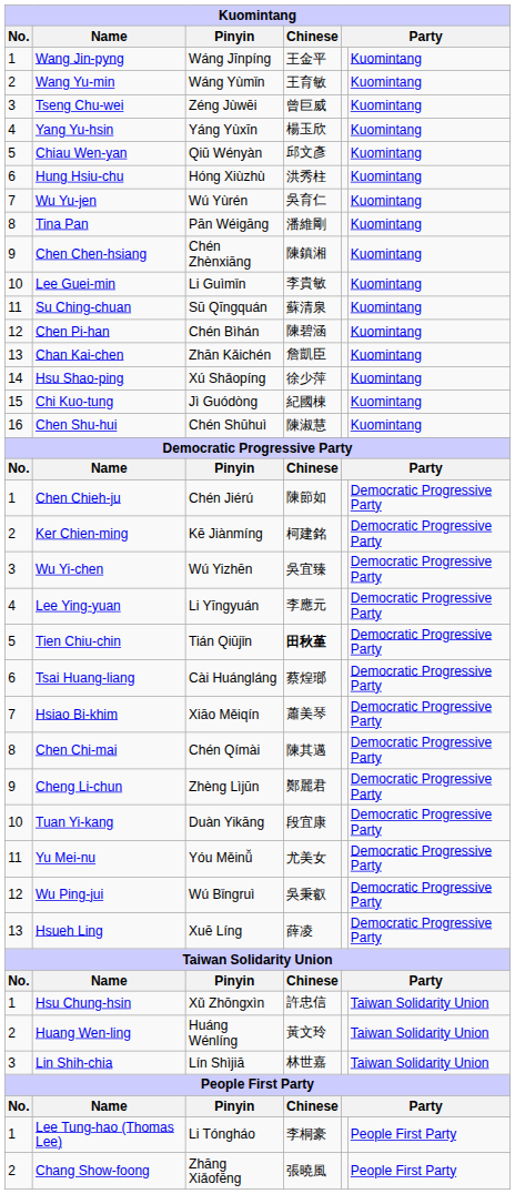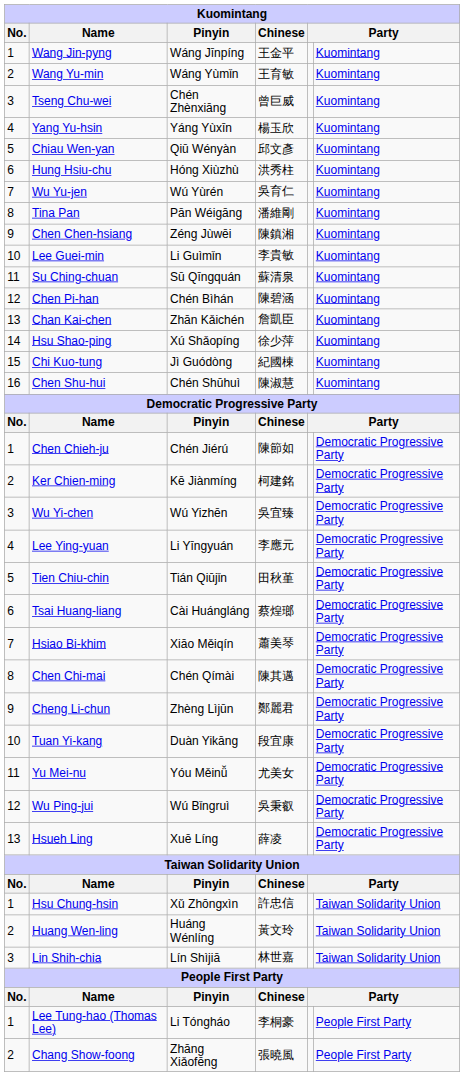Tseng Chu-wei | Pinyin: Zéng Jùwēi -> Chén Zhènxiāng
Chen Chen-hsiang | Pinyin: Chén Zhènxiāng -> Zéng Jùwēi
Tien Chiu-chin | Chinese: bold -> normal
